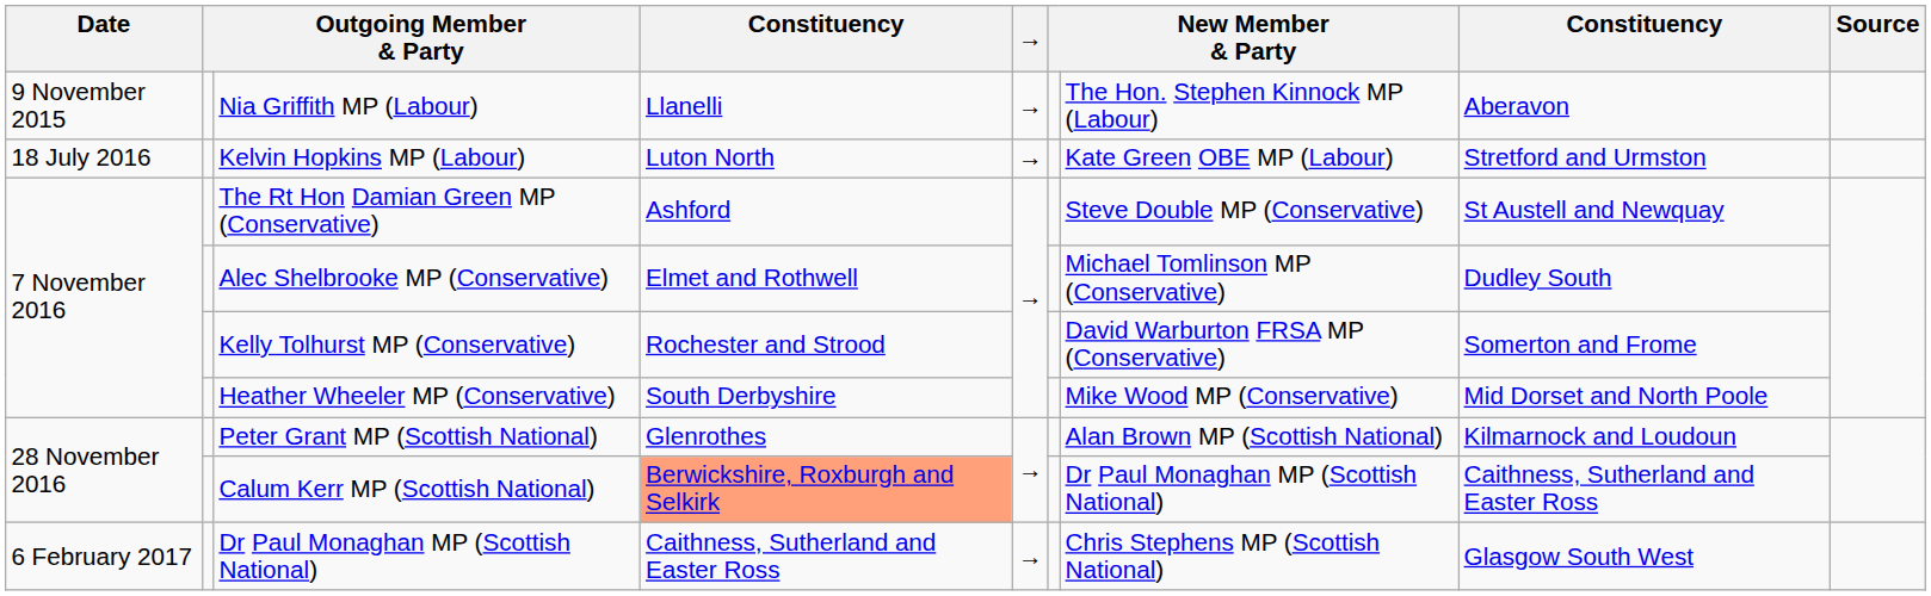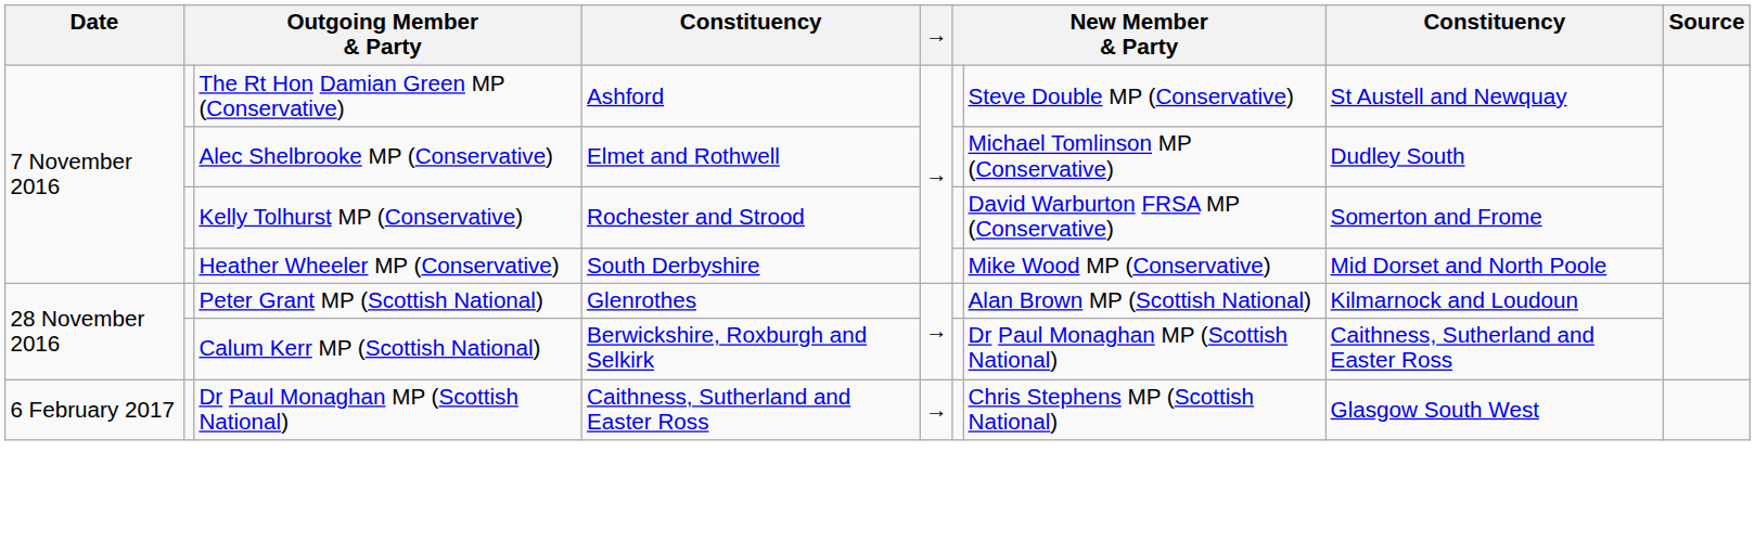- row: 9 November 2015 | Nia Griffith MP (Labour) | Llanelli | → | The Hon. Stephen Kinnock MP (Labour) | Aberavon
- row: 18 July 2016 | Kelvin Hopkins MP (Labour) | Luton North | → | Kate Green OBE MP (Labour) | Stretford and Urmston
Calum Kerr MP (Scottish National) | column 4: lightsalmon background -> no background
